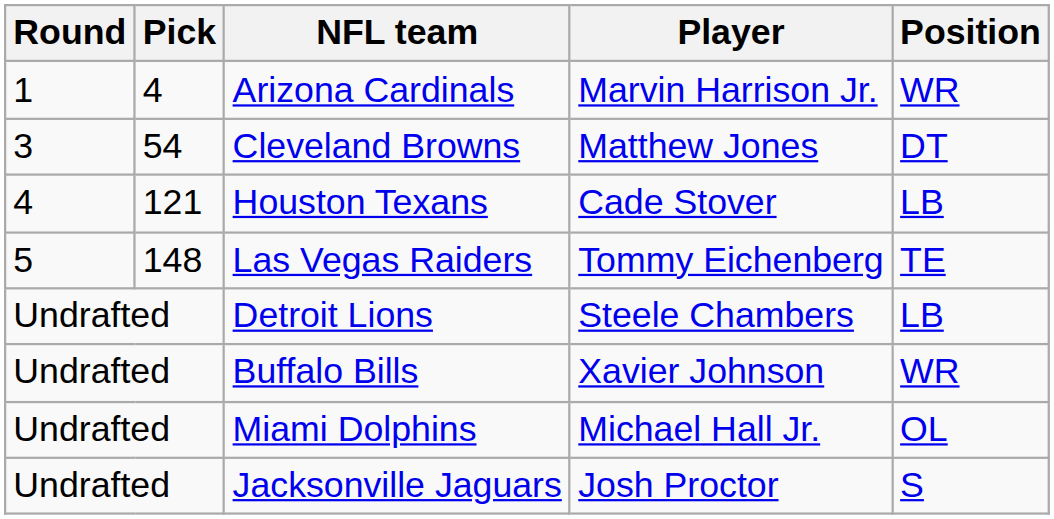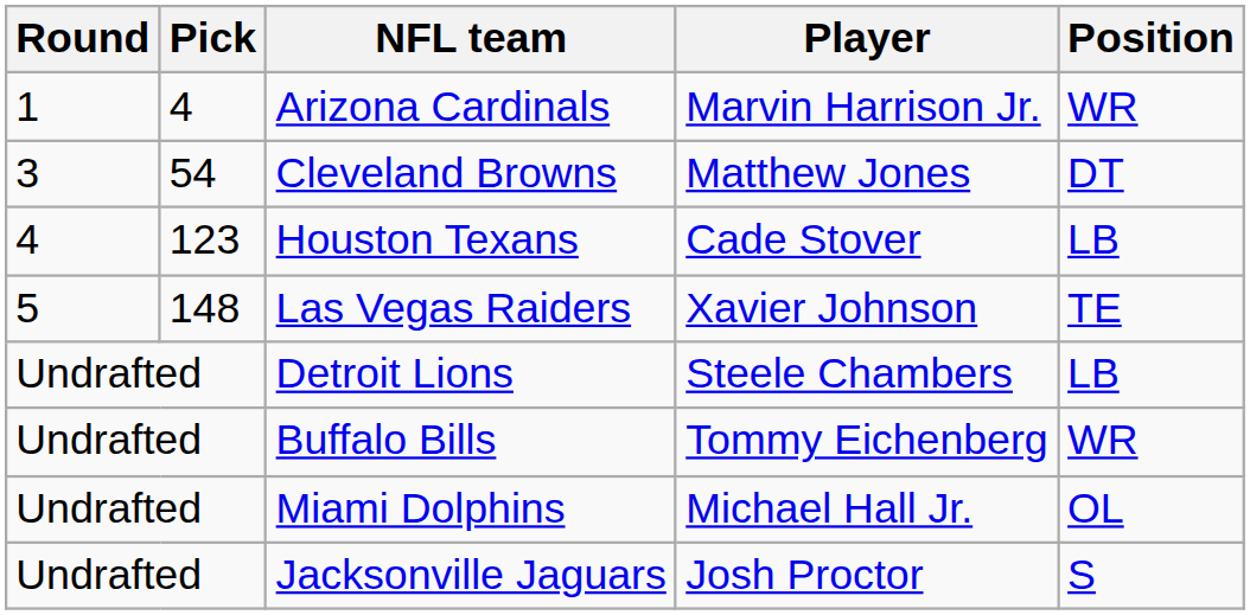Houston Texans | Pick: 121 -> 123
Las Vegas Raiders | Player: Tommy Eichenberg -> Xavier Johnson
Buffalo Bills | Player: Xavier Johnson -> Tommy Eichenberg
